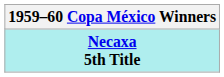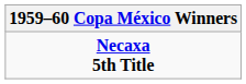row 2 | column 1: paleturquoise background -> no background
